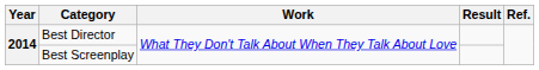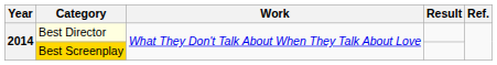Best Director | Category: no background -> lightyellow background
Best Screenplay | Category: no background -> gold background
